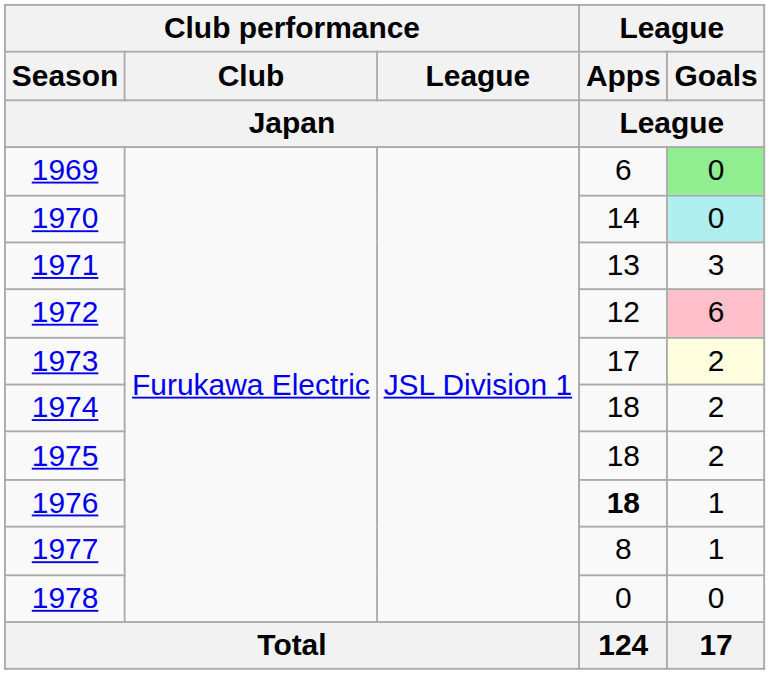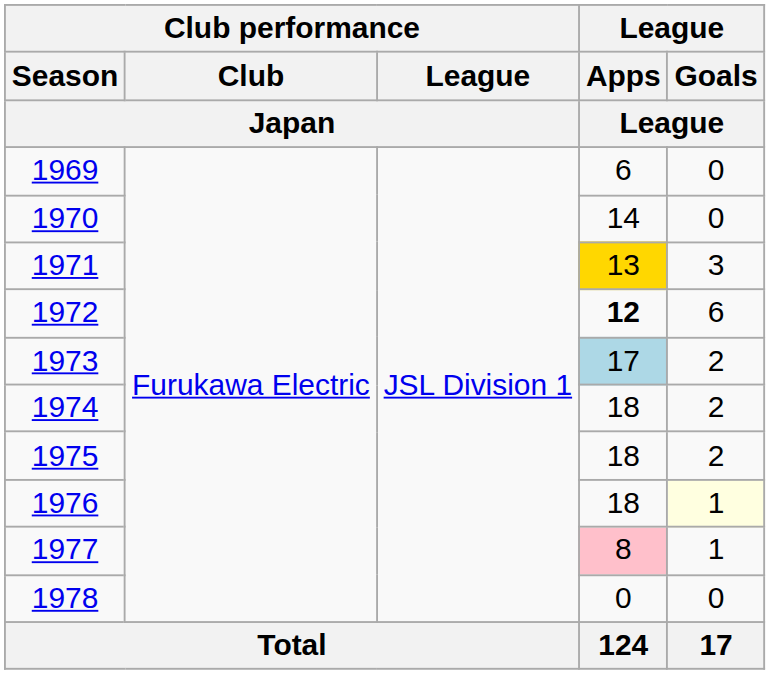1969 | League / Goals / League: lightgreen background -> no background
1970 | League / Goals / League: paleturquoise background -> no background
1971 | League / Apps / League: no background -> gold background
1972 | League / Apps / League: normal -> bold
1972 | League / Goals / League: pink background -> no background
1973 | League / Apps / League: no background -> lightblue background
1973 | League / Goals / League: lightyellow background -> no background
1976 | League / Apps / League: bold -> normal
1976 | League / Goals / League: no background -> lightyellow background
1977 | League / Apps / League: no background -> pink background
